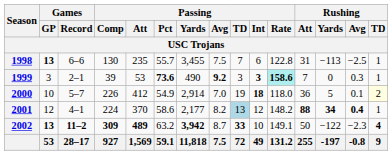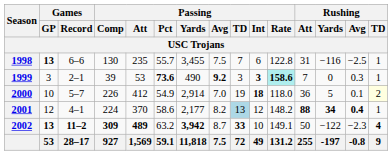1998 | Rushing / Yards: −113 -> −116
